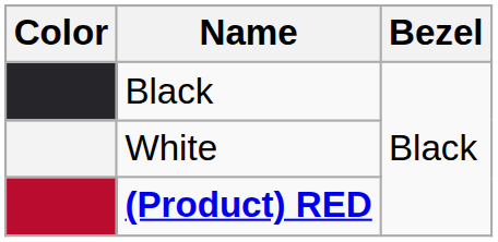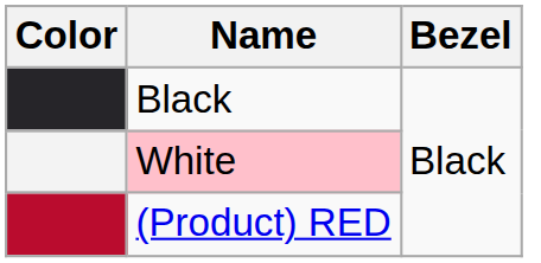White | Name: no background -> pink background
(Product) RED | Name: bold -> normal
